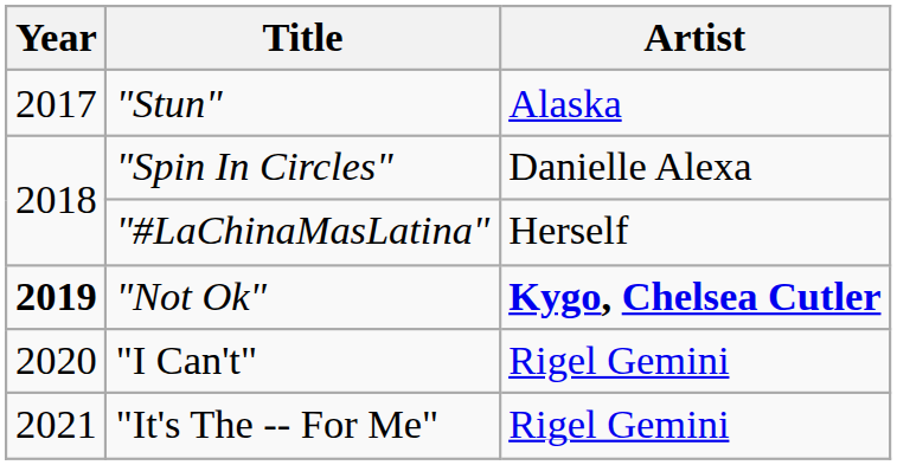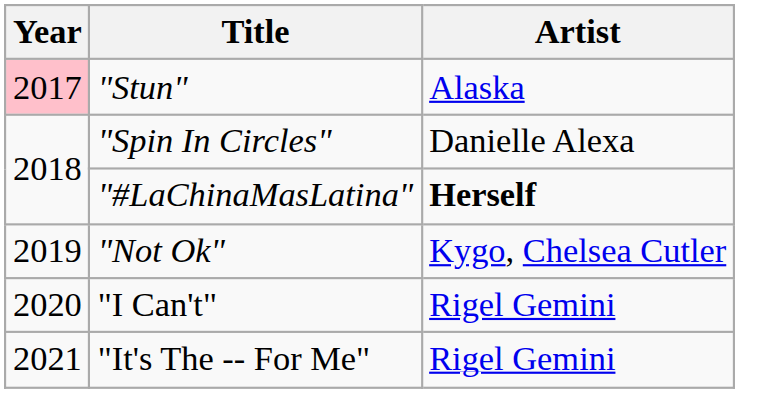"Stun" | Year: no background -> pink background
"#LaChinaMasLatina" | Artist: normal -> bold
"Not Ok" | Year: bold -> normal
"Not Ok" | Artist: bold -> normal
